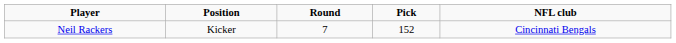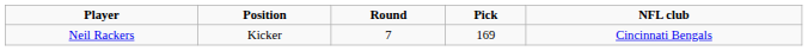Neil Rackers | Pick: 152 -> 169
